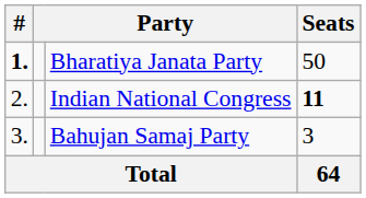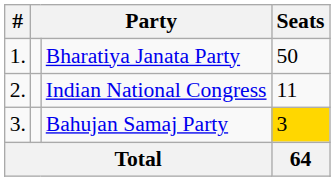Bharatiya Janata Party | #: bold -> normal
Indian National Congress | Seats: bold -> normal
Bahujan Samaj Party | Seats: no background -> gold background
